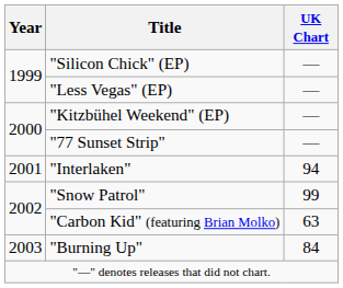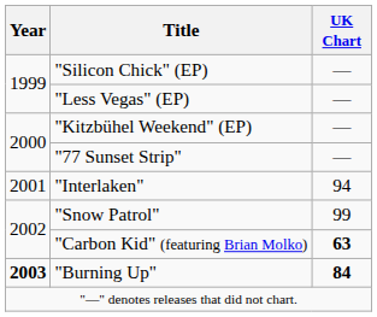"Carbon Kid" (featuring Brian Molko) | UK Chart: normal -> bold
"Burning Up" | Year: normal -> bold
"Burning Up" | UK Chart: normal -> bold
